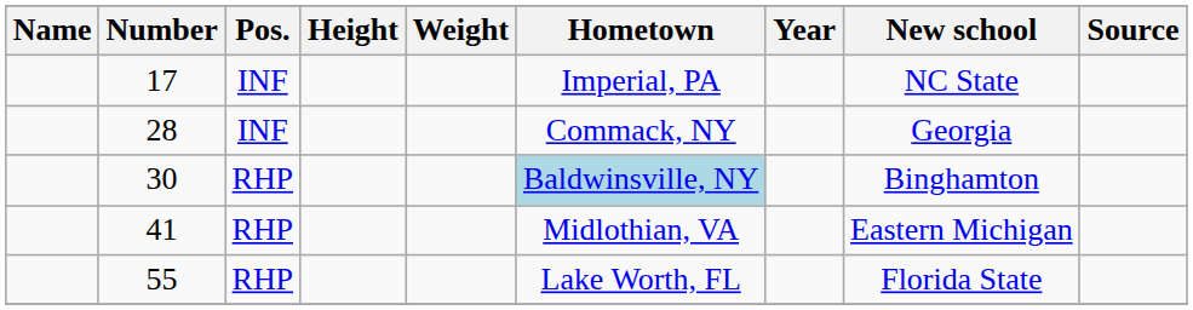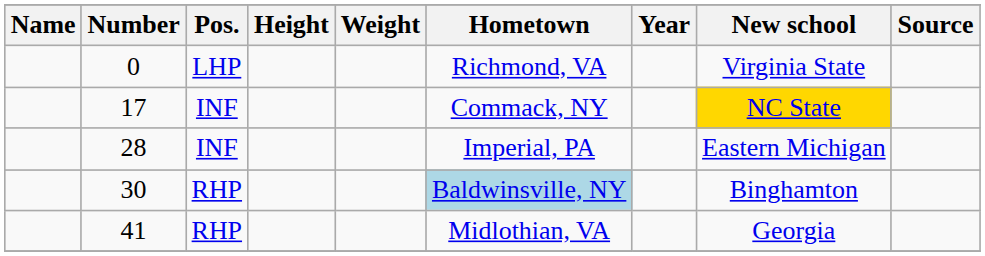+ row: 0 | LHP | Richmond, VA | Virginia State
17 | Hometown: Imperial, PA -> Commack, NY
17 | New school: no background -> gold background
28 | Hometown: Commack, NY -> Imperial, PA
28 | New school: Georgia -> Eastern Michigan
41 | New school: Eastern Michigan -> Georgia
- row: 55 | RHP | Lake Worth, FL | Florida State
